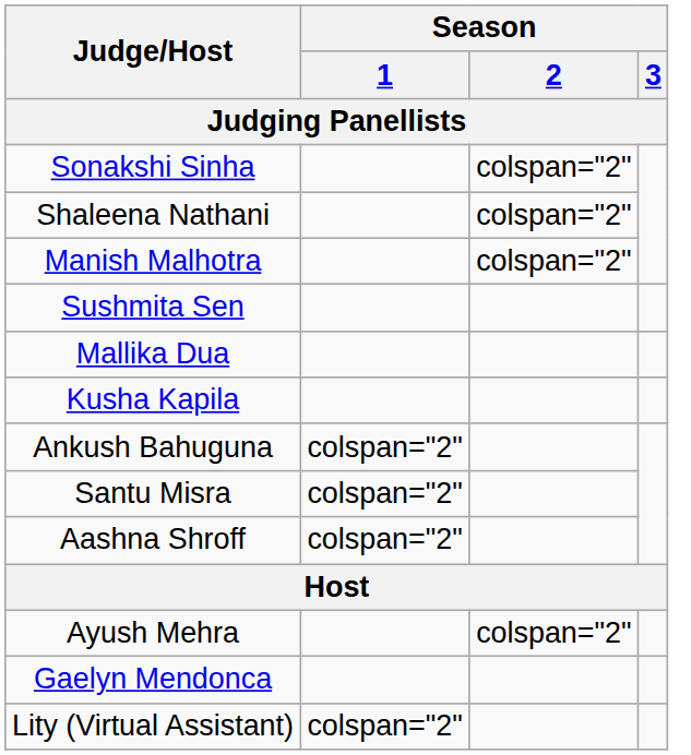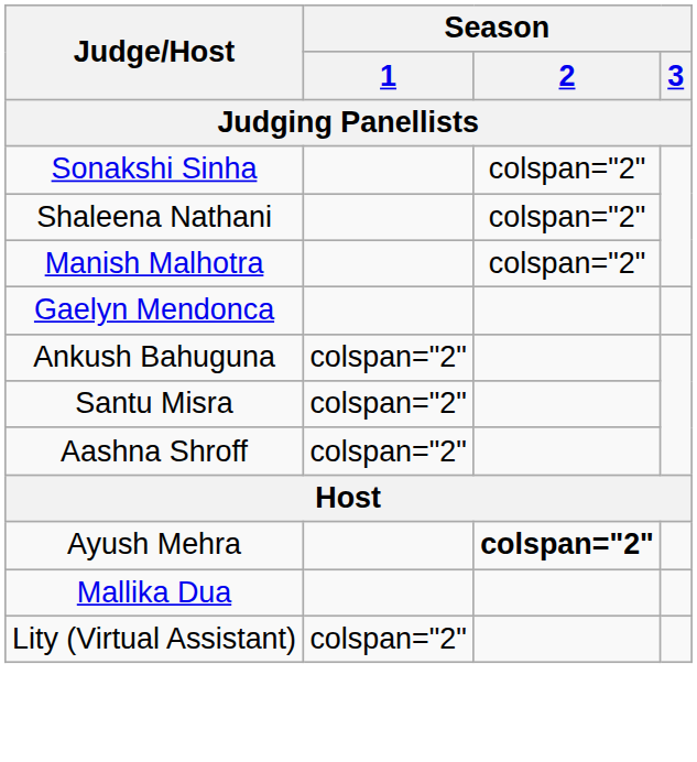- row: Sushmita Sen
rows swapped: Mallika Dua <-> Gaelyn Mendonca
- row: Kusha Kapila
Ayush Mehra | Season / 2: normal -> bold
